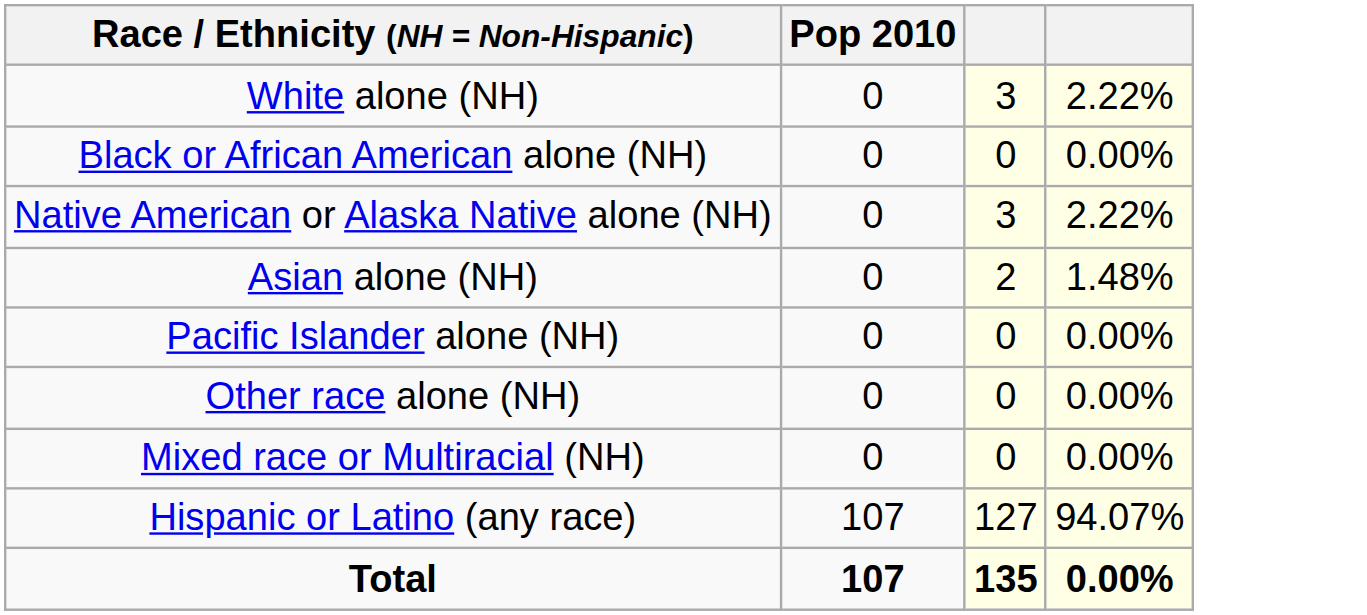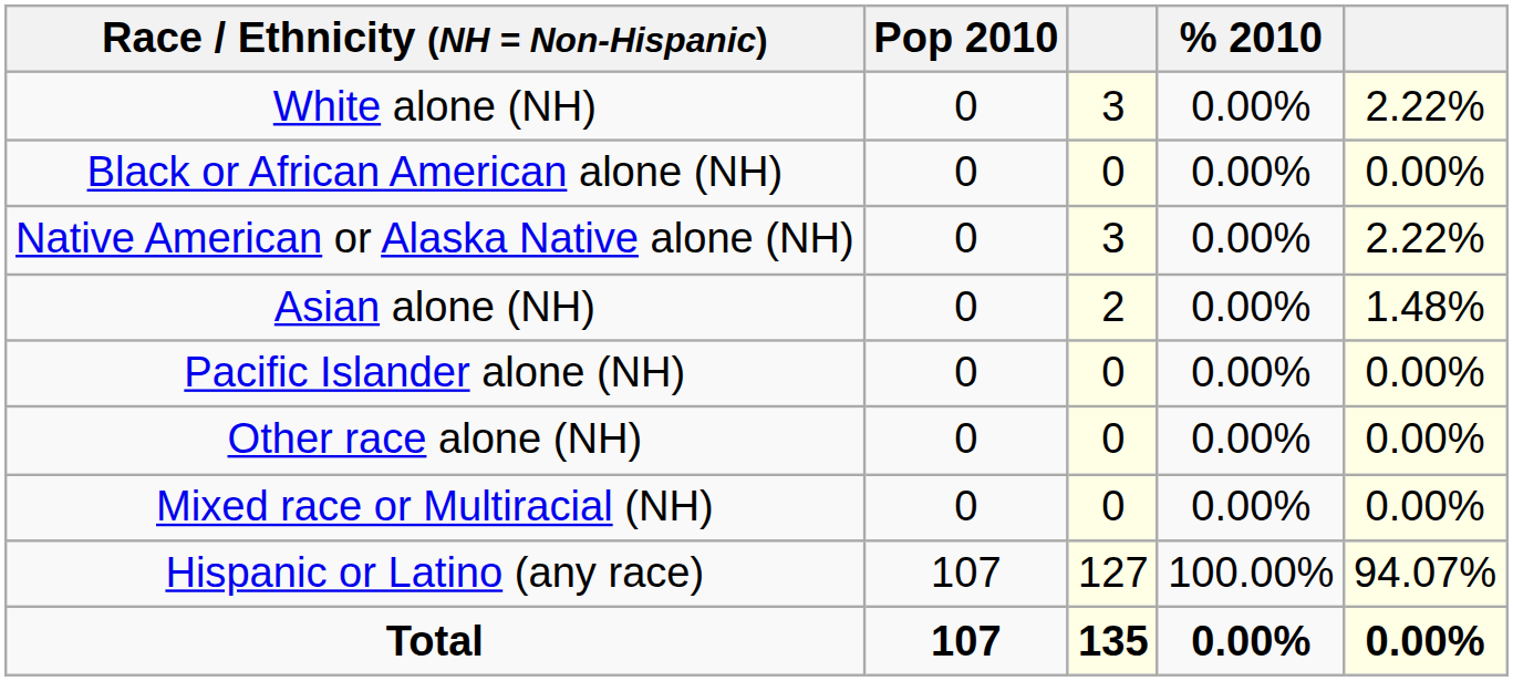+ column: % 2010 | 0.00% | 0.00% | 0.00% | 0.00% | 0.00% | 0.00% | 0.00% | 100.00% | 0.00%
